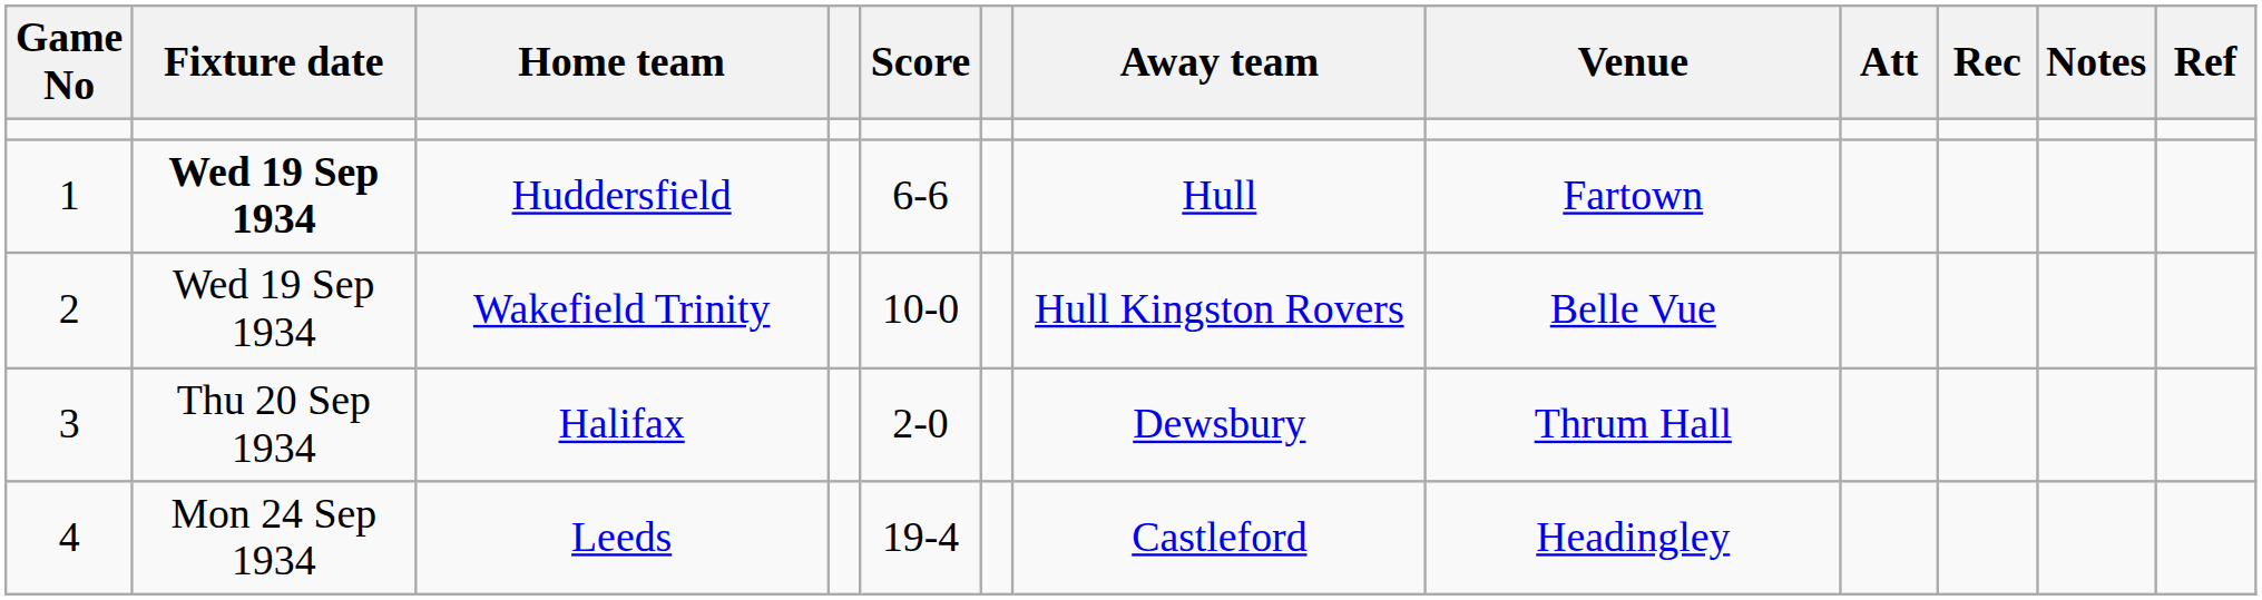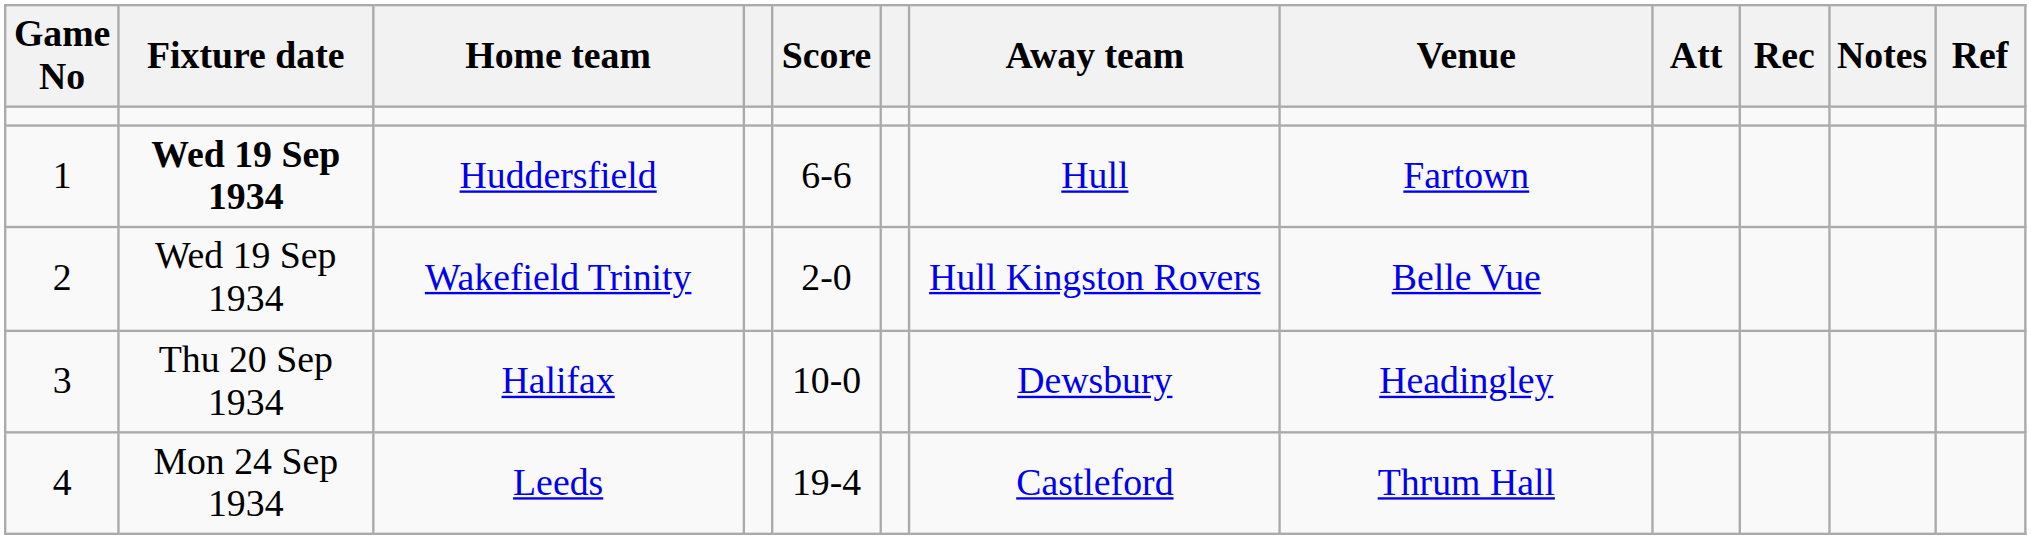Wakefield Trinity | Score: 10-0 -> 2-0
Halifax | Score: 2-0 -> 10-0
Halifax | Venue: Thrum Hall -> Headingley
Leeds | Venue: Headingley -> Thrum Hall
